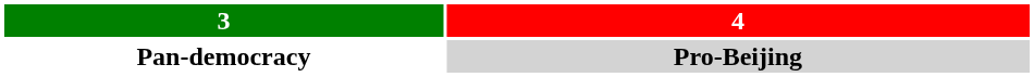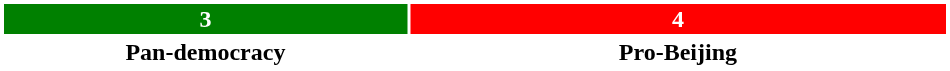Pan-democracy | 4: lightgrey background -> no background
